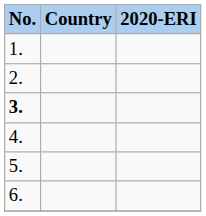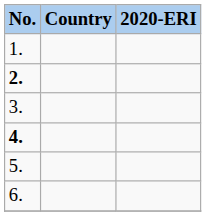2. | No.: normal -> bold
3. | No.: bold -> normal
4. | No.: normal -> bold
